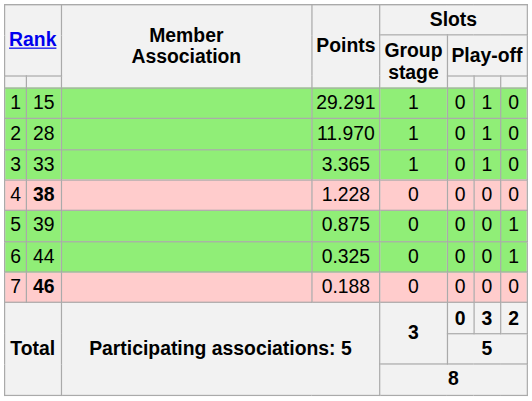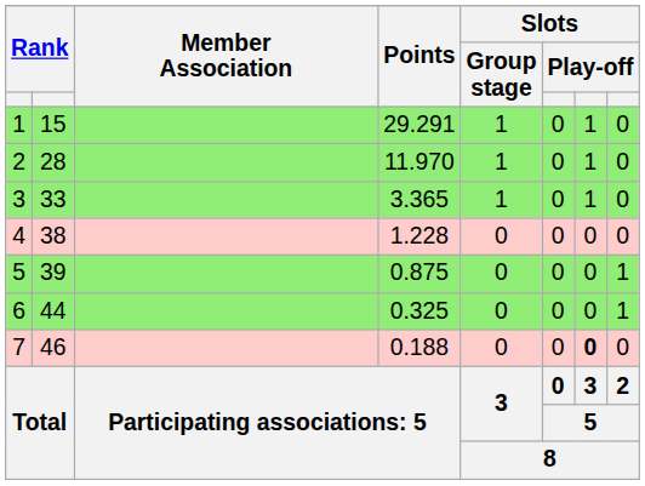4 | column 2: bold -> normal
7 | column 2: bold -> normal
7 | column 7: normal -> bold
